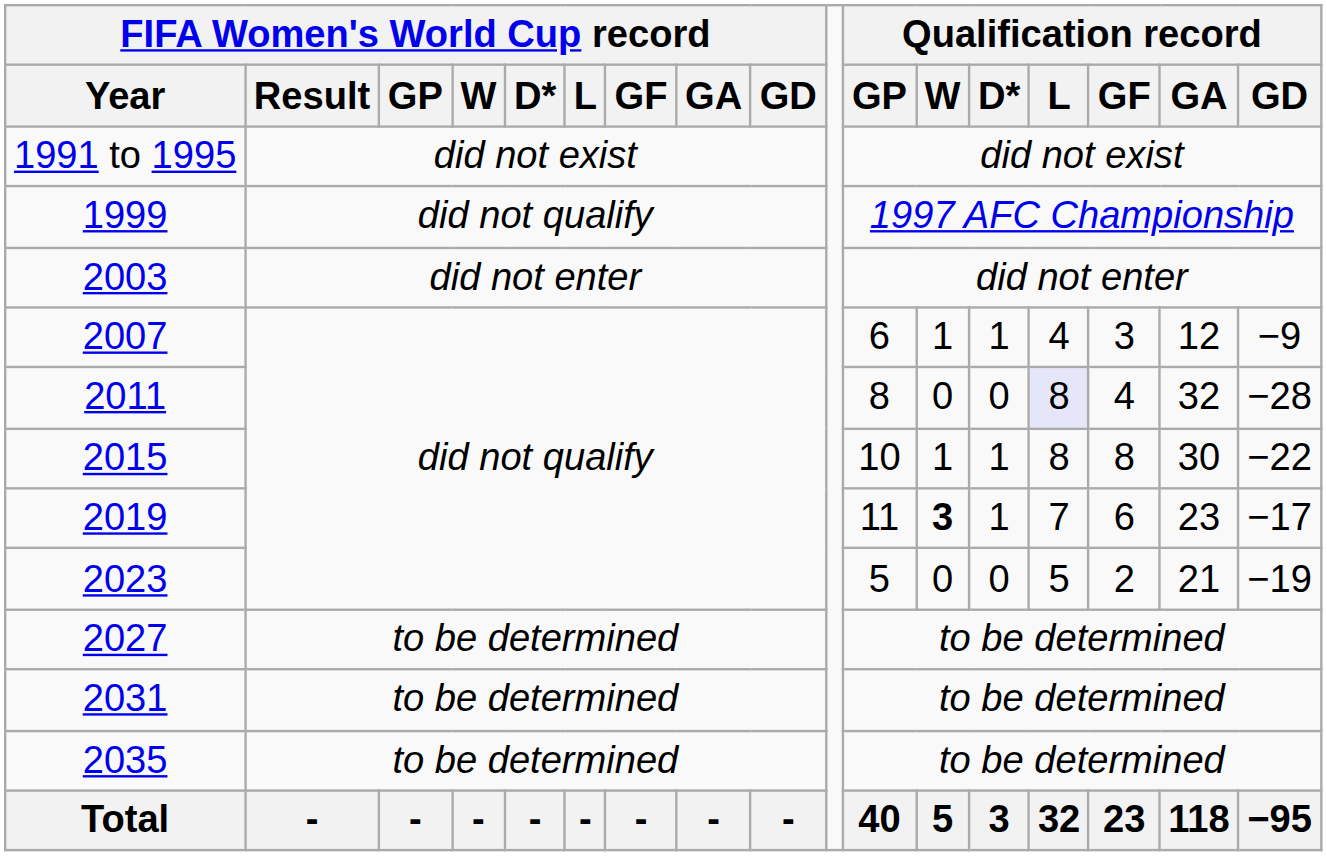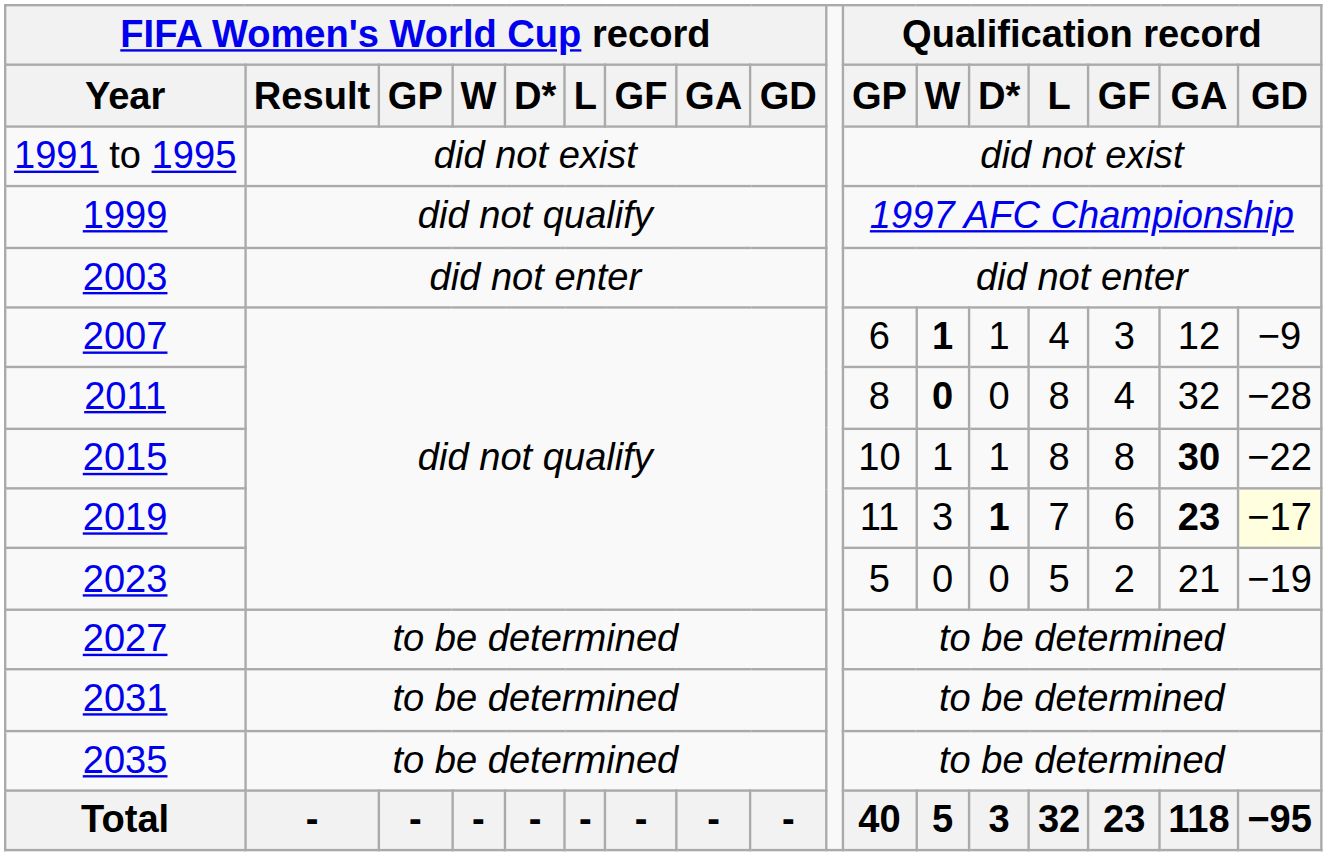2007 | Qualification record / W: normal -> bold
2011 | Qualification record / W: normal -> bold
2011 | Qualification record / L: lavender background -> no background
2015 | Qualification record / GA: normal -> bold
2019 | Qualification record / W: bold -> normal
2019 | Qualification record / D*: normal -> bold
2019 | Qualification record / GA: normal -> bold
2019 | Qualification record / GD: no background -> lightyellow background
